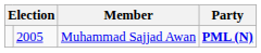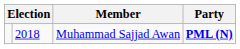Muhammad Sajjad Awan | column 2: 2005 -> 2018
